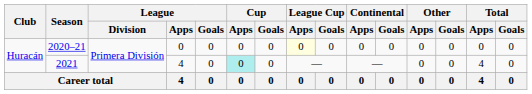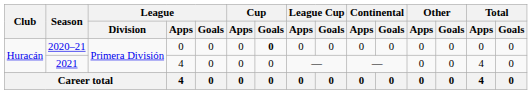2020–21 | Cup / Goals: normal -> bold
2020–21 | League Cup / Apps: lightyellow background -> no background
2021 | Cup / Apps: paleturquoise background -> no background
